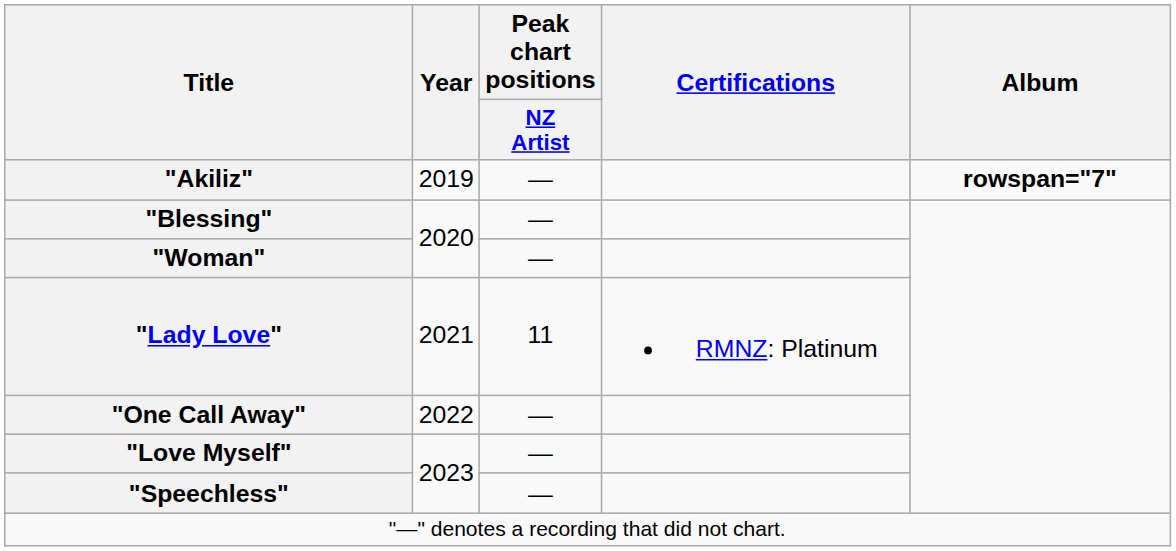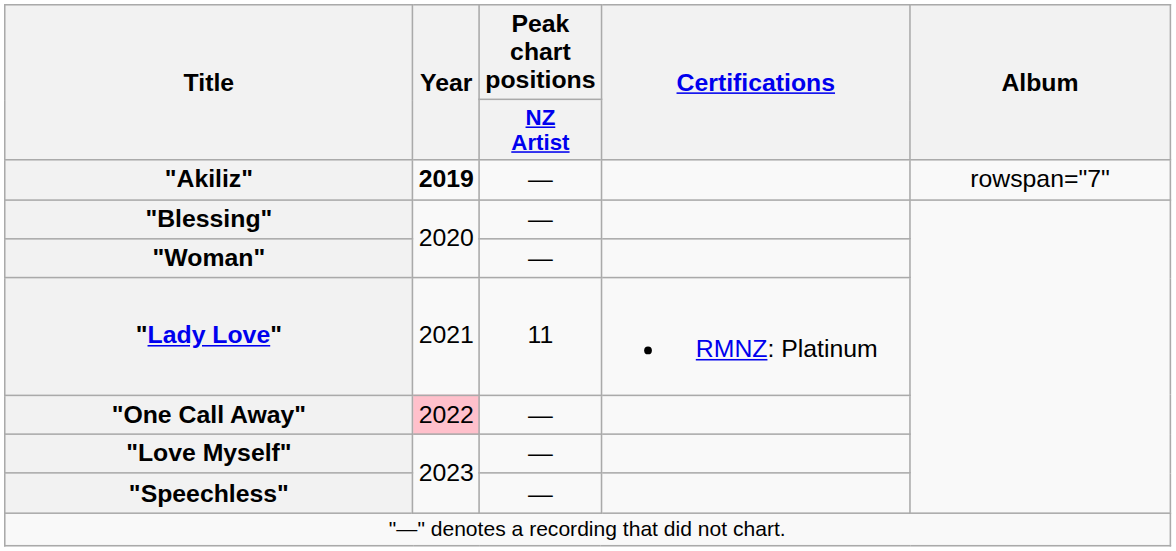"Akiliz" | Year: normal -> bold
"Akiliz" | Album: bold -> normal
"One Call Away" | Year: no background -> pink background
